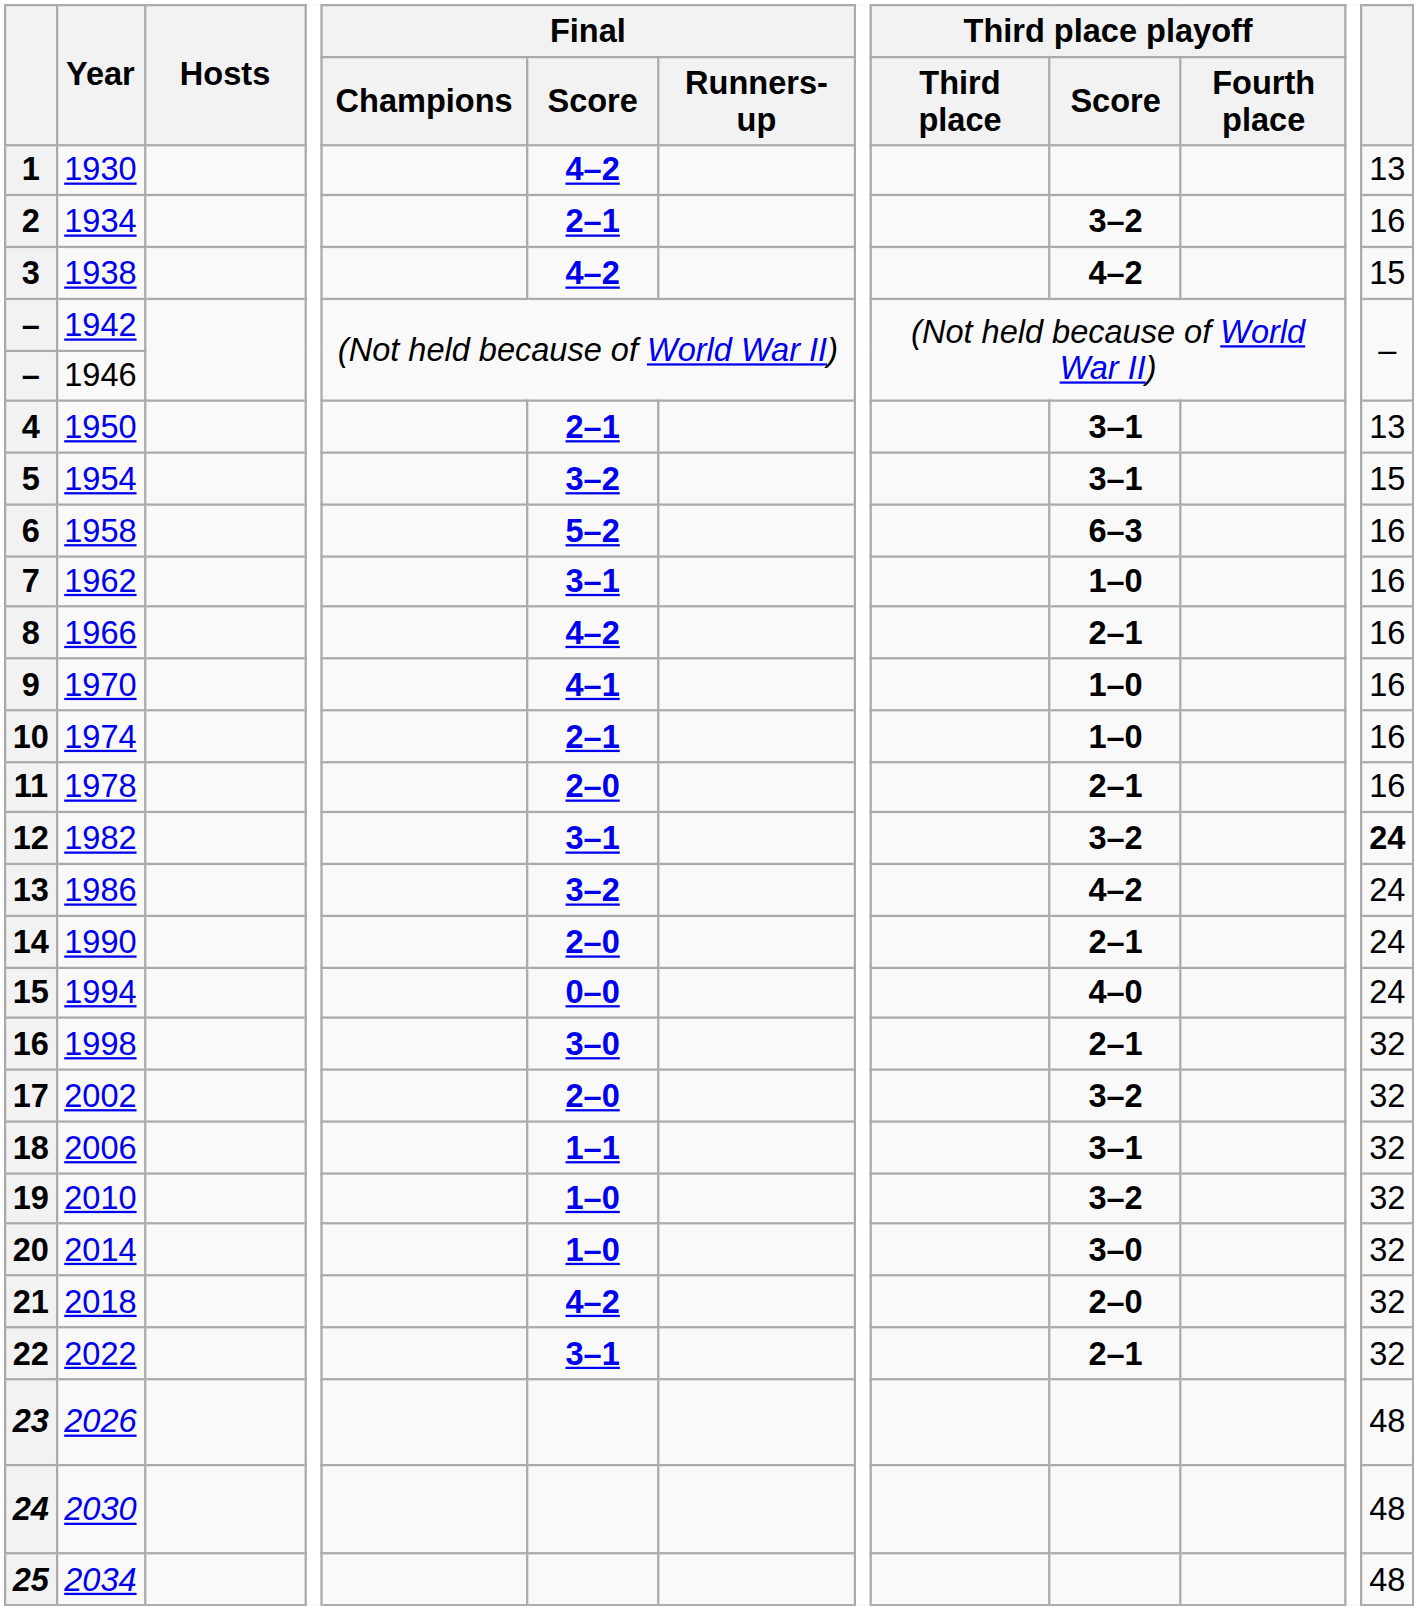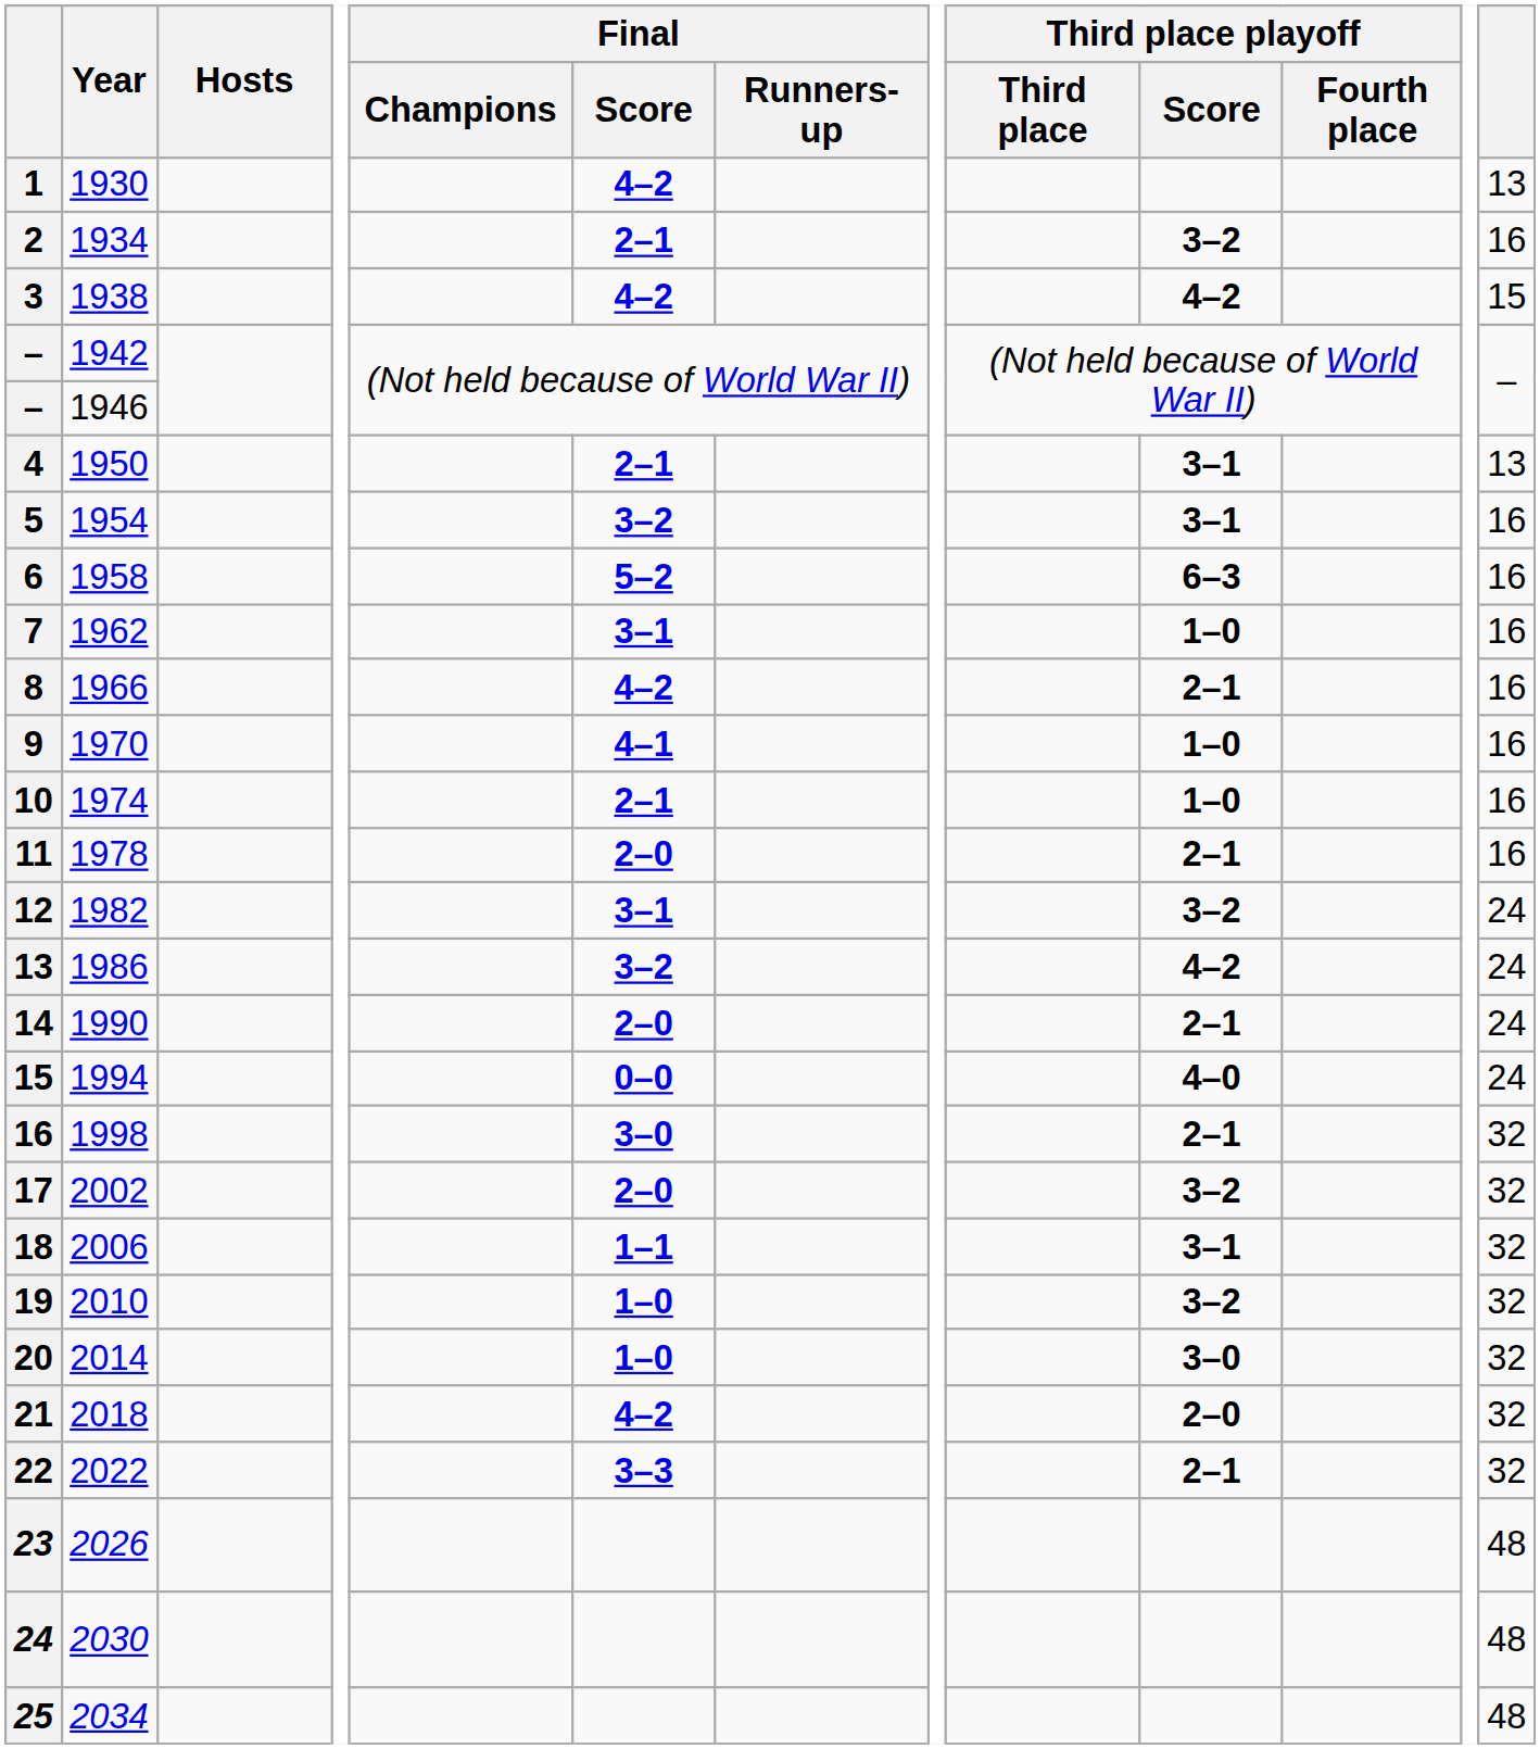1954 | column 13: 15 -> 16
1982 | column 13: bold -> normal
2022 | Final / Score: 3–1 -> 3–3
